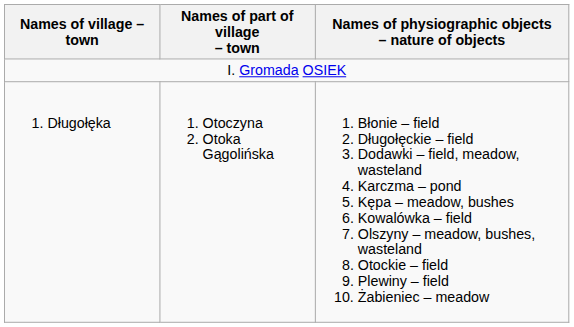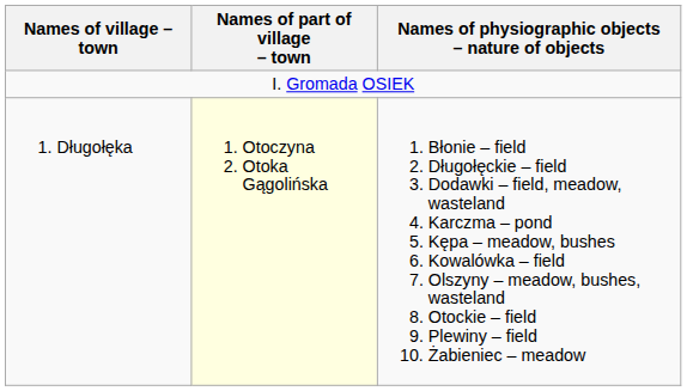Długołęka | Names of part of village – town: no background -> lightyellow background
